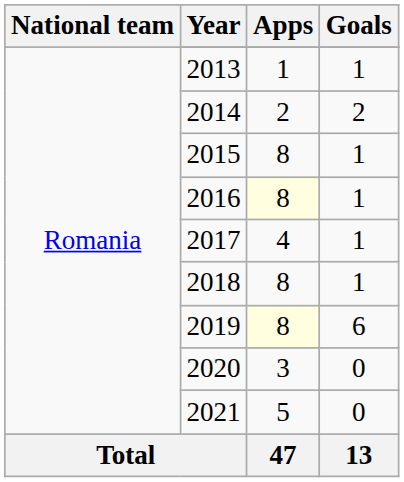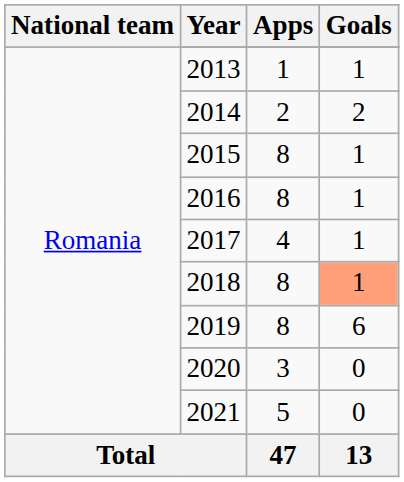2016 | Apps: lightyellow background -> no background
2018 | Goals: no background -> lightsalmon background
2019 | Apps: lightyellow background -> no background
